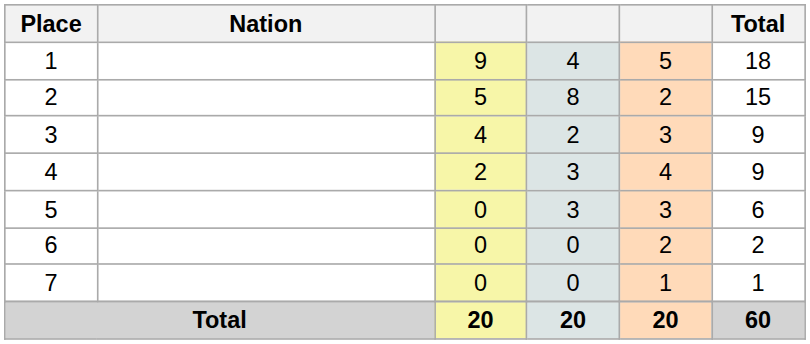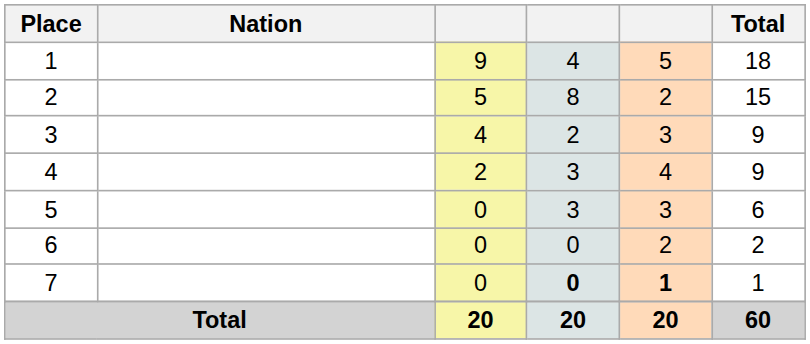7 | column 4: normal -> bold
7 | column 5: normal -> bold
